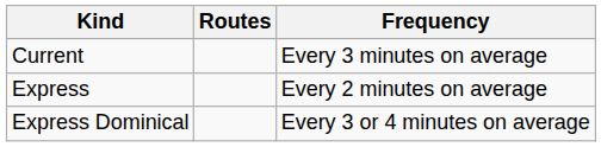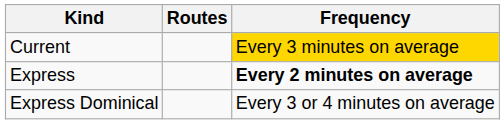row 2 | Frequency: no background -> gold background
row 3 | Frequency: normal -> bold
